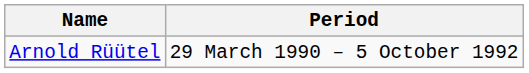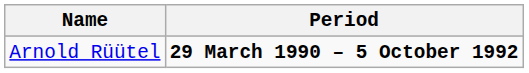Arnold Rüütel | Period: normal -> bold
